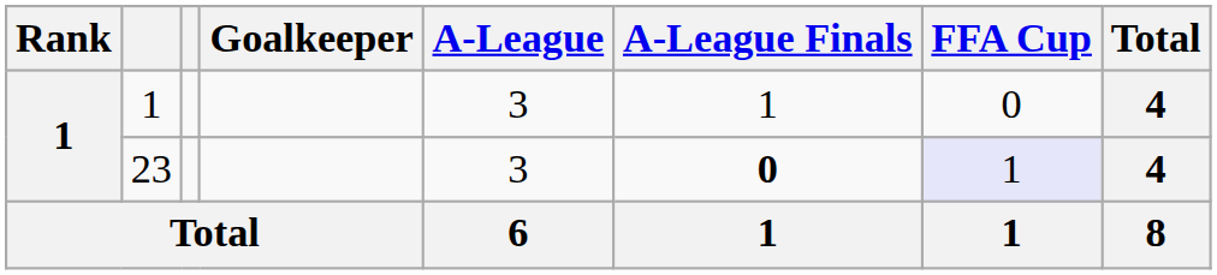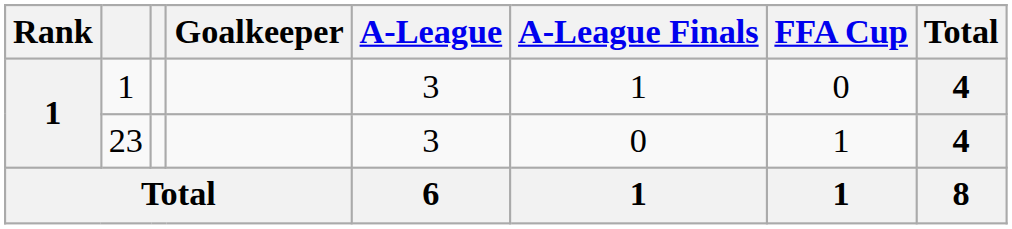23 | A-League Finals: bold -> normal
23 | FFA Cup: lavender background -> no background
